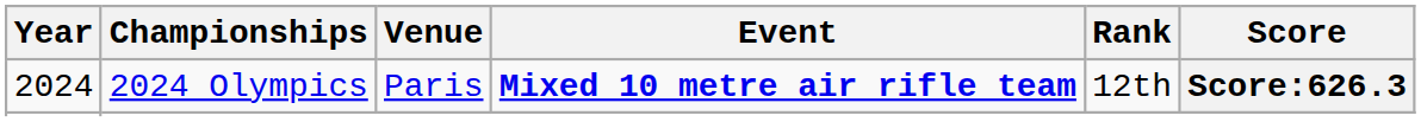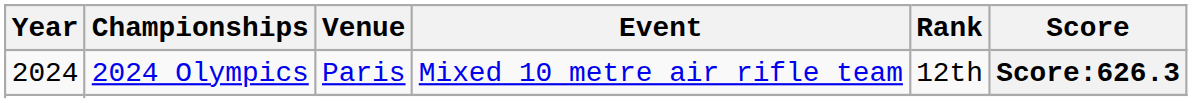2024 Olympics / Paris | Event: bold -> normal
